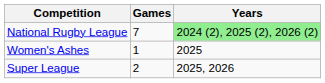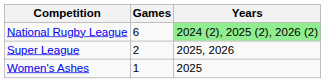National Rugby League | Games: 7 -> 6
rows swapped: Super League <-> Women's Ashes
